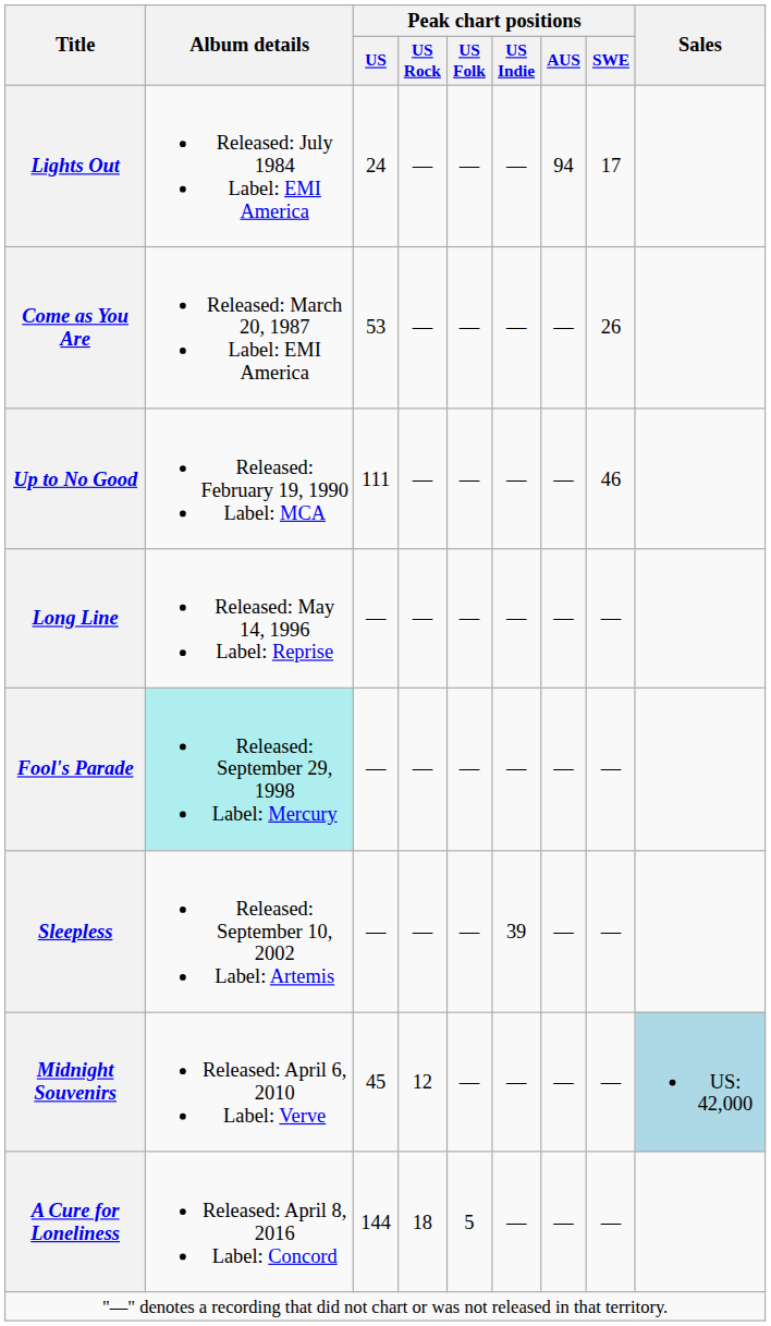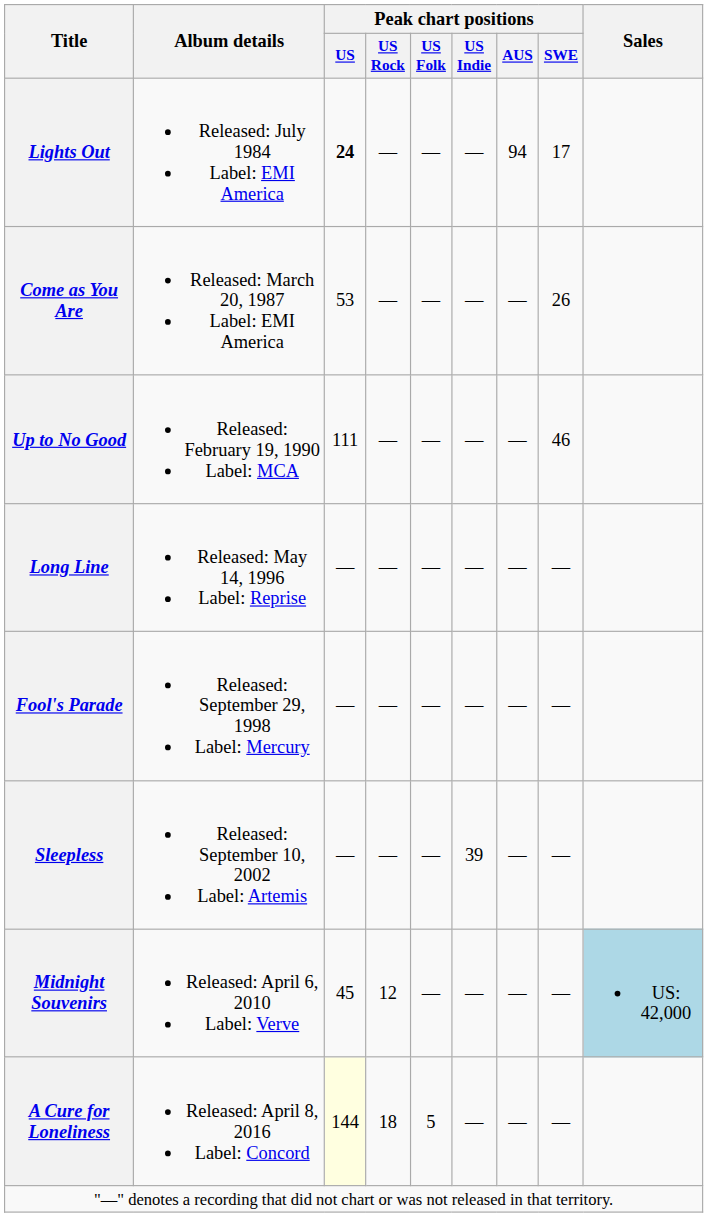Lights Out | Peak chart positions / US: normal -> bold
Fool's Parade | Album details: paleturquoise background -> no background
A Cure for Loneliness | Peak chart positions / US: no background -> lightyellow background
